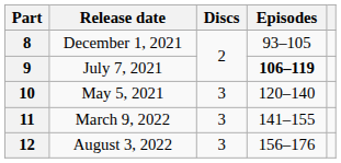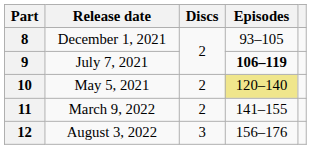10 | Discs: 3 -> 2
10 | Episodes: no background -> khaki background
11 | Discs: 3 -> 2
